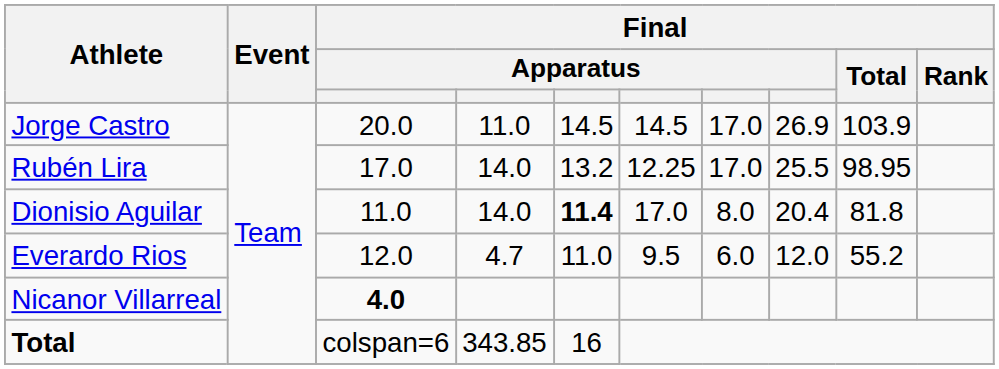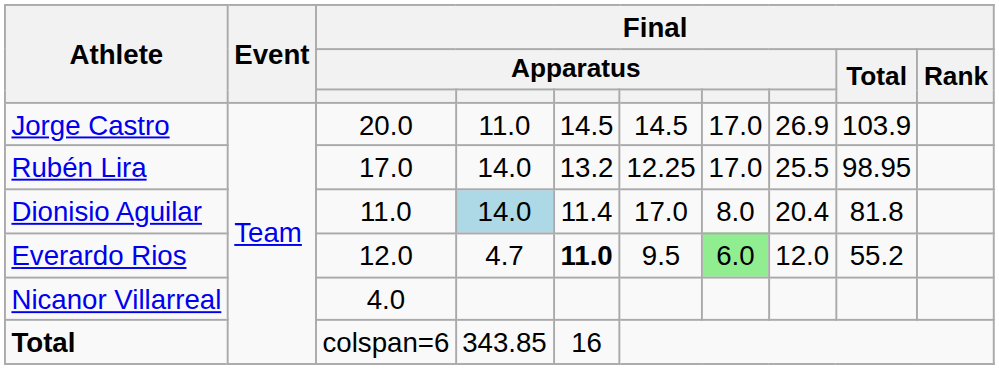Dionisio Aguilar | column 4: no background -> lightblue background
Dionisio Aguilar | column 5: bold -> normal
Everardo Rios | column 5: normal -> bold
Everardo Rios | column 7: no background -> lightgreen background
Nicanor Villarreal | column 3: bold -> normal
